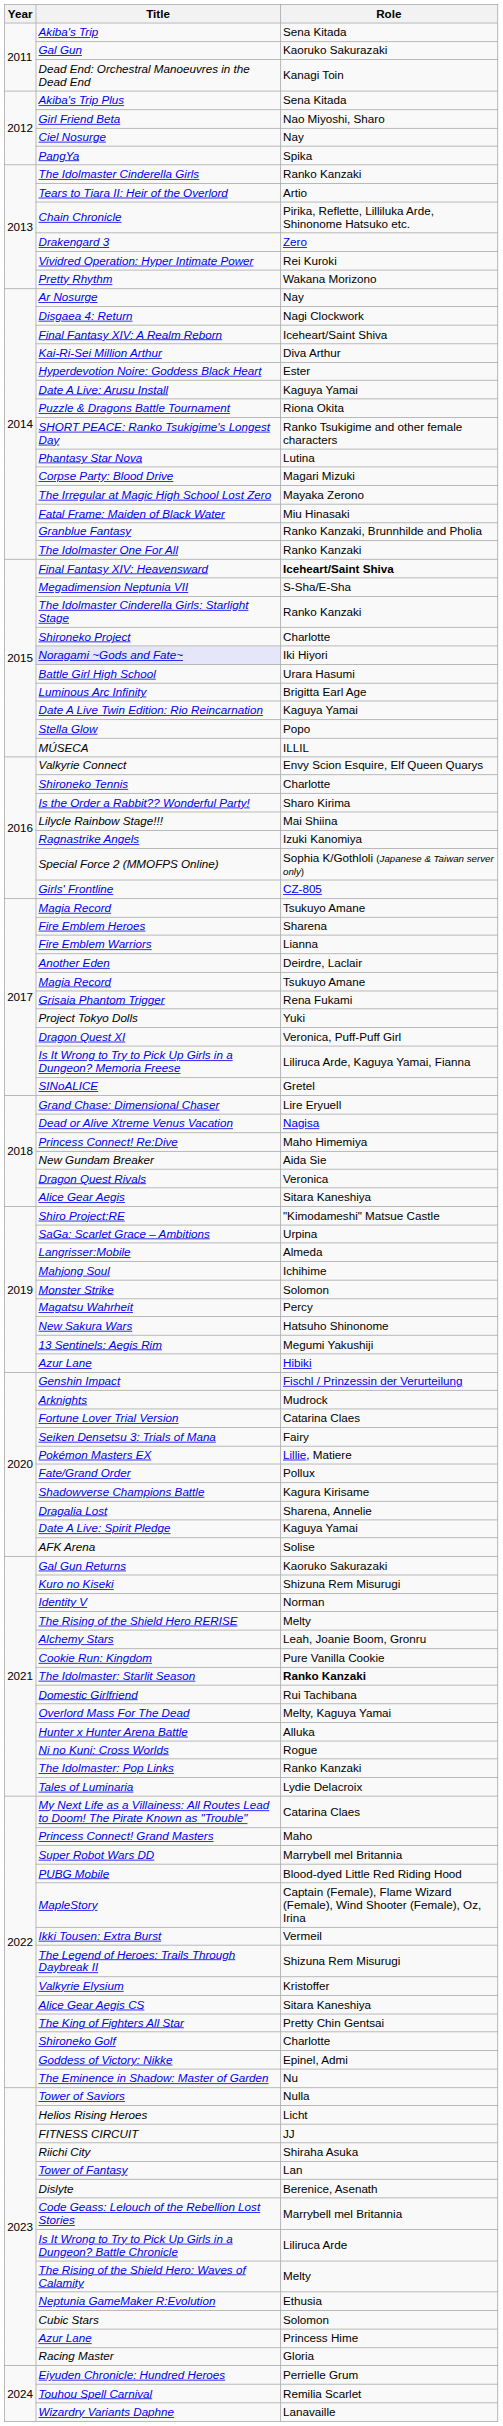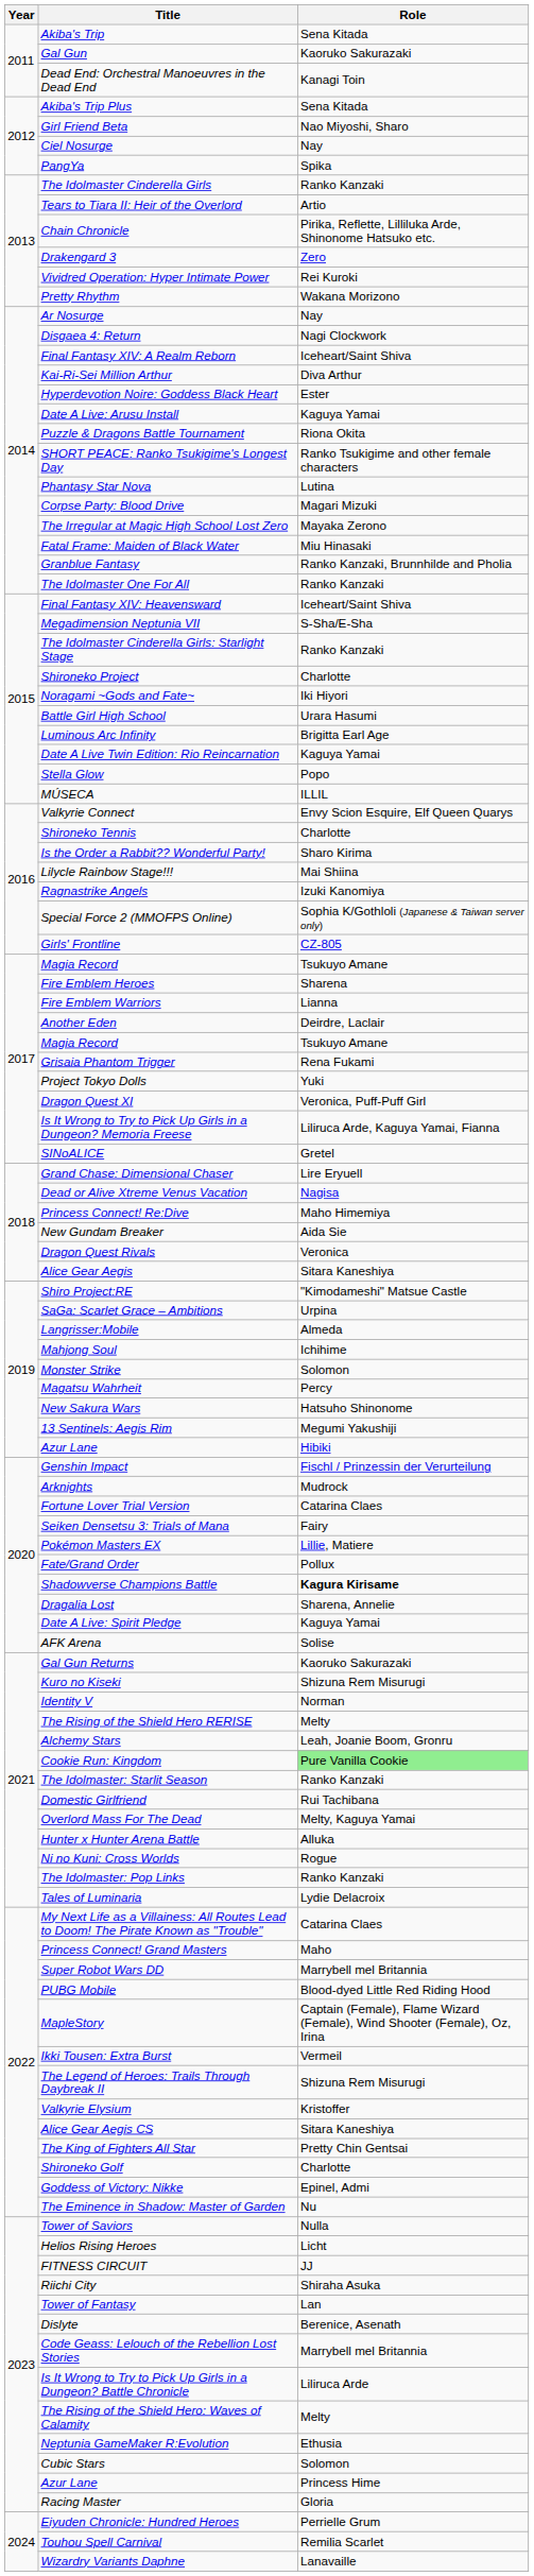Final Fantasy XIV: Heavensward | Role: bold -> normal
Noragami ~Gods and Fate~ | Title: lavender background -> no background
Shadowverse Champions Battle | Role: normal -> bold
Cookie Run: Kingdom | Role: no background -> lightgreen background
The Idolmaster: Starlit Season | Role: bold -> normal
